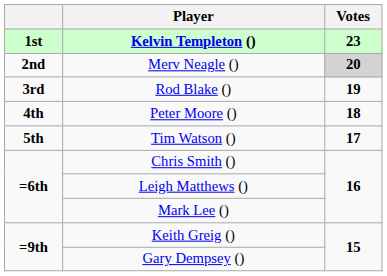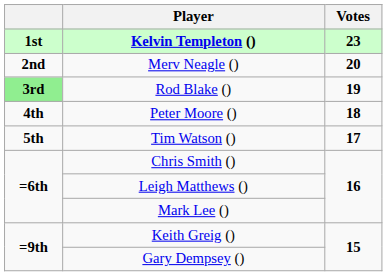Merv Neagle () | Votes: lightgrey background -> no background
Rod Blake () | column 1: no background -> lightgreen background
